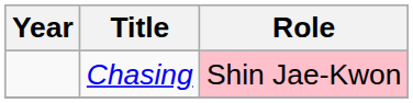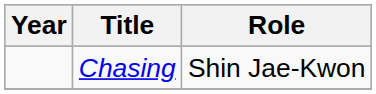Chasing | Role: pink background -> no background
